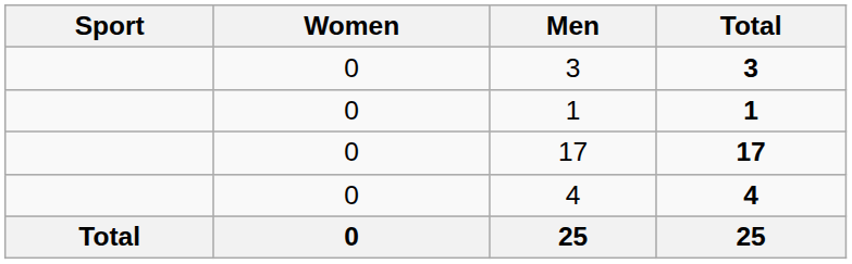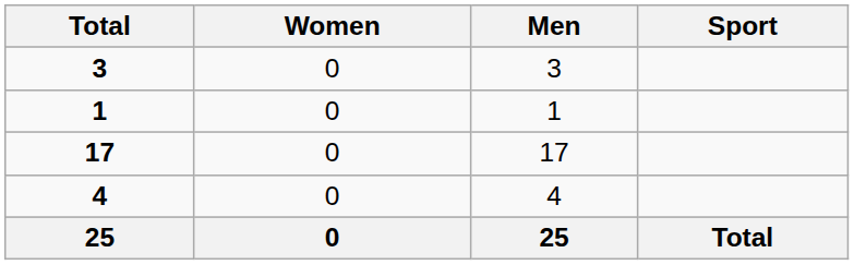columns swapped: Sport <-> Total
